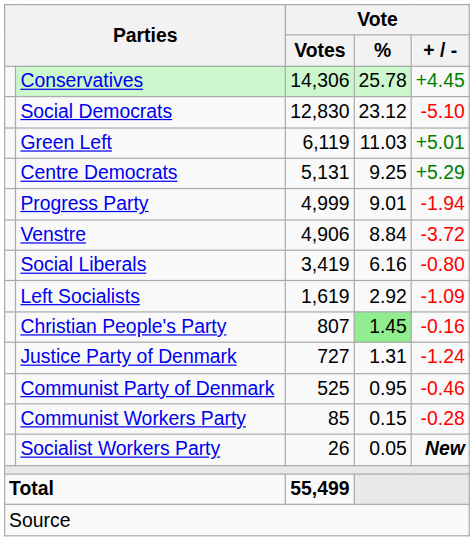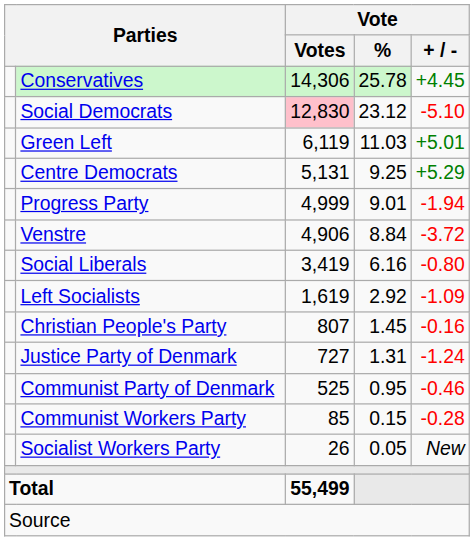Social Democrats | Vote / Votes: no background -> pink background
Christian People's Party | Vote / %: lightgreen background -> no background
Socialist Workers Party | Vote / + / -: bold -> normal
